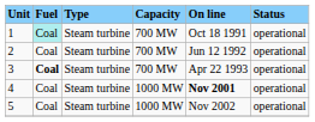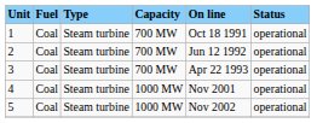1 | Fuel: paleturquoise background -> no background
3 | Fuel: bold -> normal
4 | On line: bold -> normal
